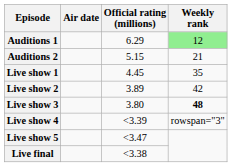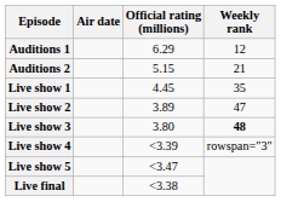Auditions 1 | Weekly rank: lightgreen background -> no background
Live show 2 | Weekly rank: 42 -> 47
